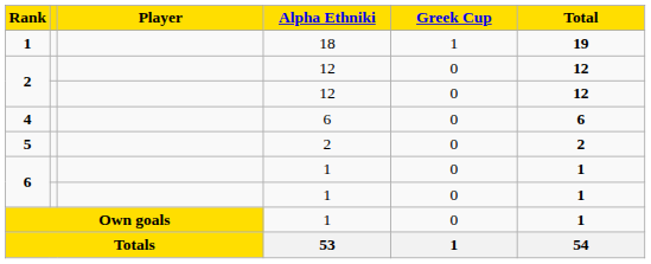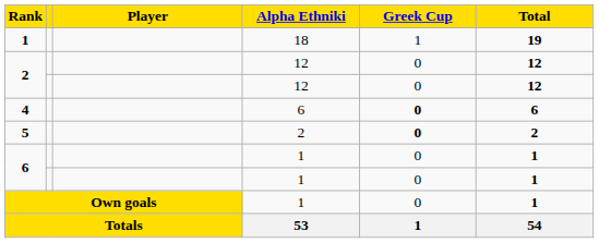4 | Greek Cup: normal -> bold
5 | Greek Cup: normal -> bold
